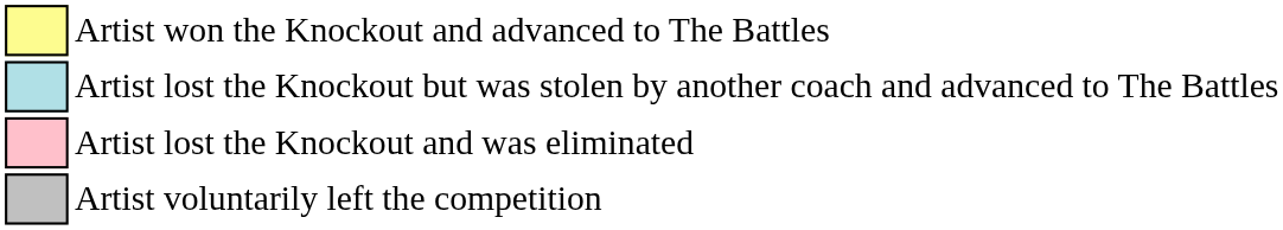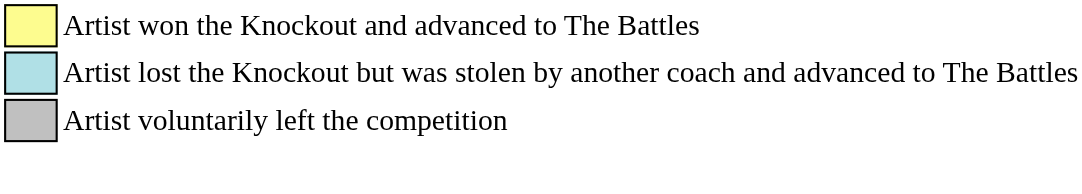- row: Artist lost the Knockout and was eliminated
